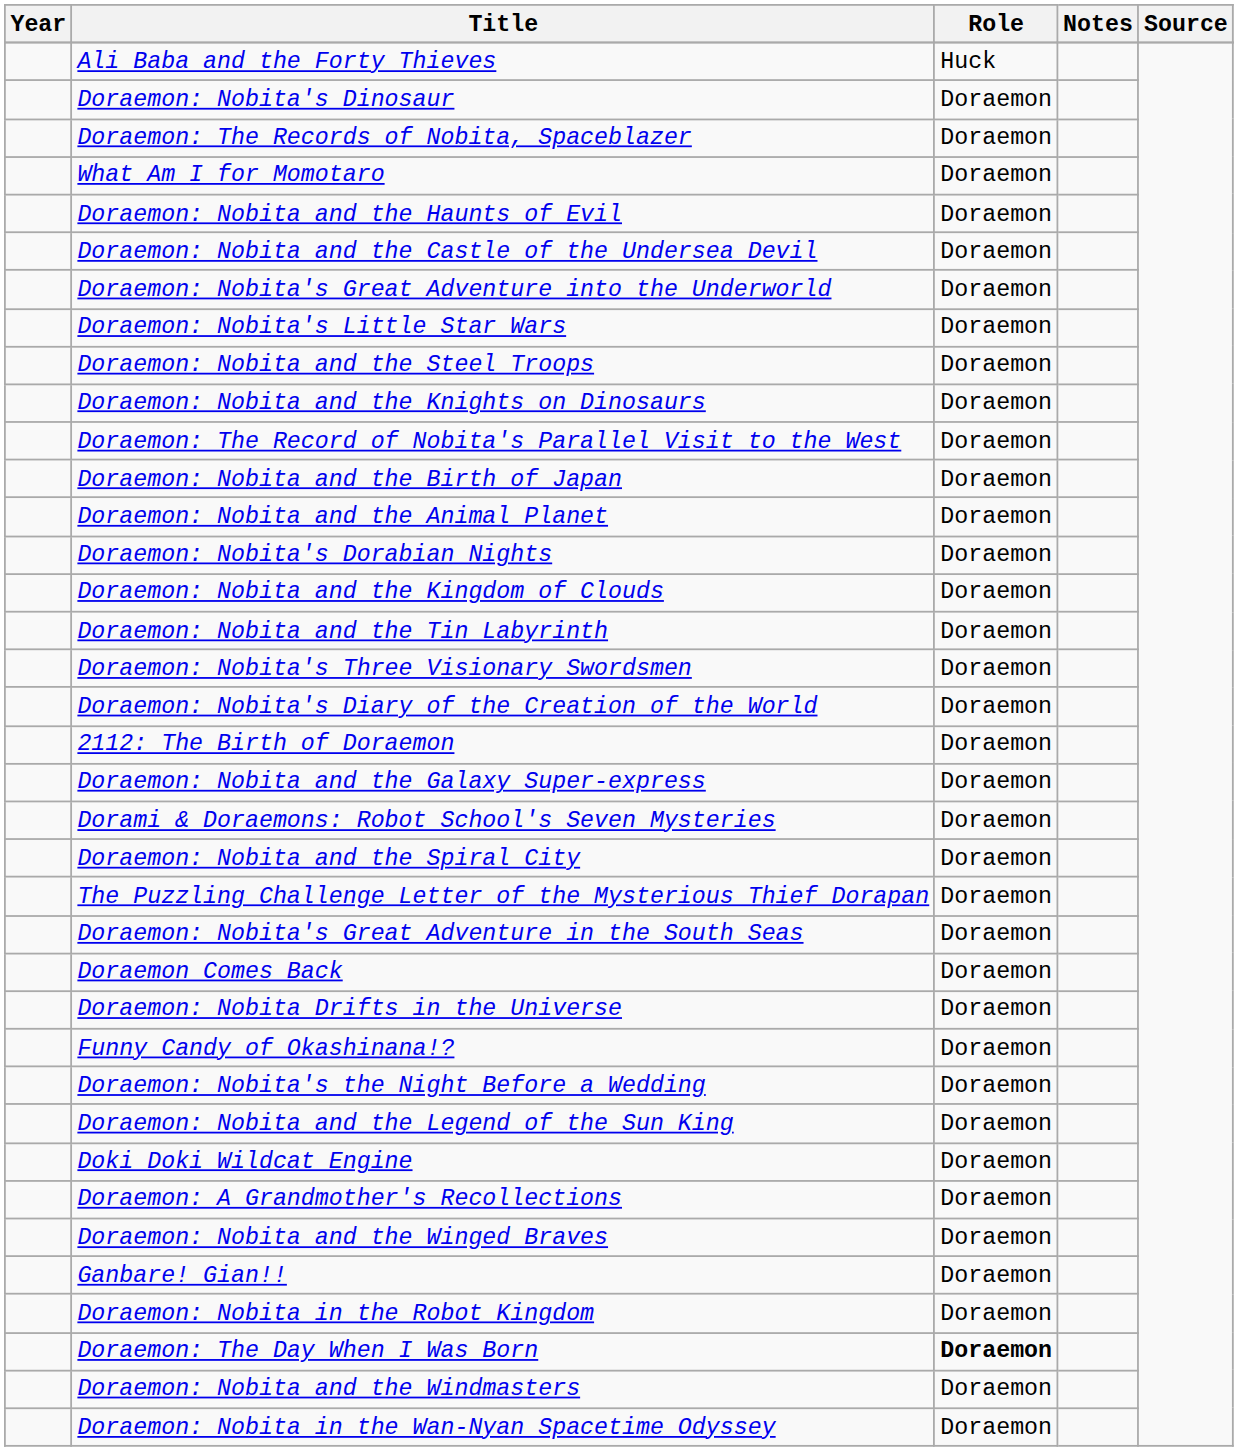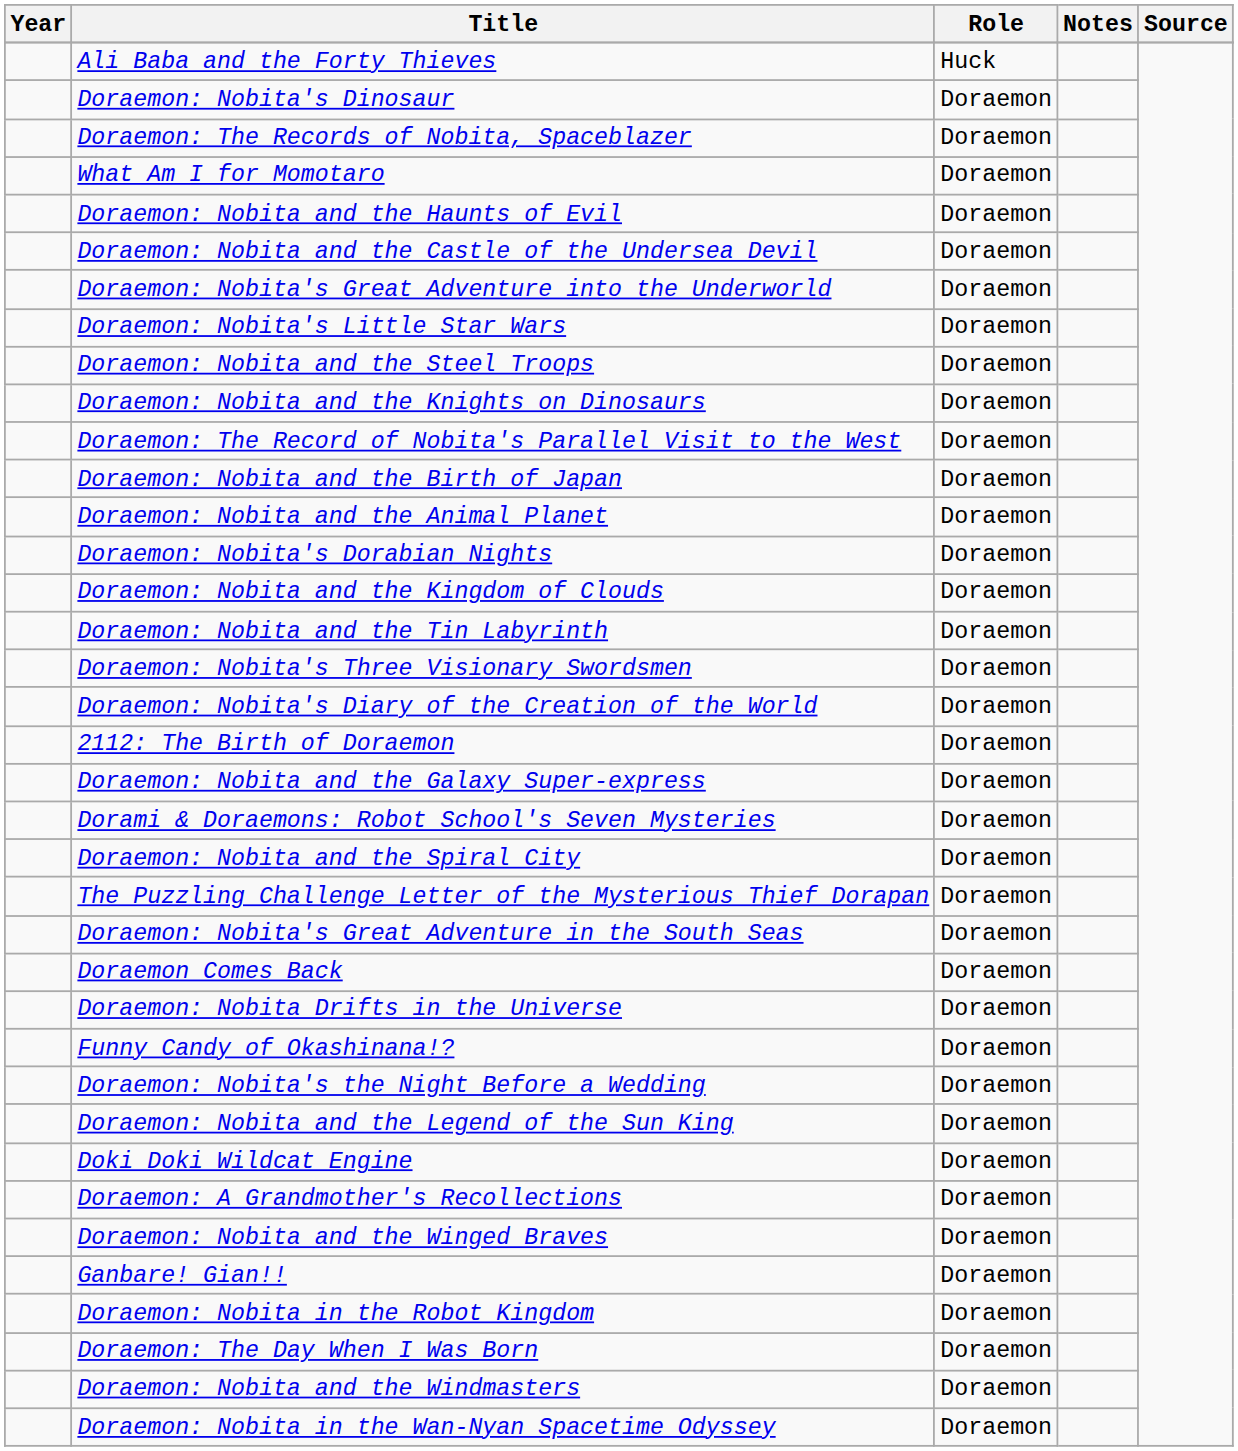Doraemon: The Day When I Was Born | Role: bold -> normal
